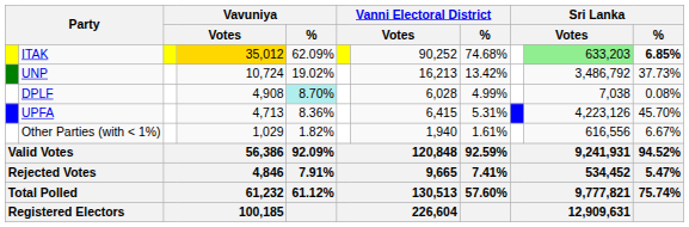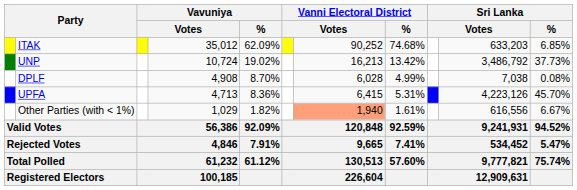ITAK | column 4: gold background -> no background
ITAK | column 10: lightgreen background -> no background
ITAK | Sri Lanka / %: bold -> normal
DPLF | Vavuniya / %: paleturquoise background -> no background
Other Parties (with < 1%) | column 7: no background -> lightsalmon background
